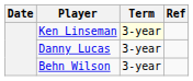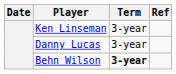Ken Linseman | Term: lightyellow background -> no background
Behn Wilson | Term: normal -> bold
